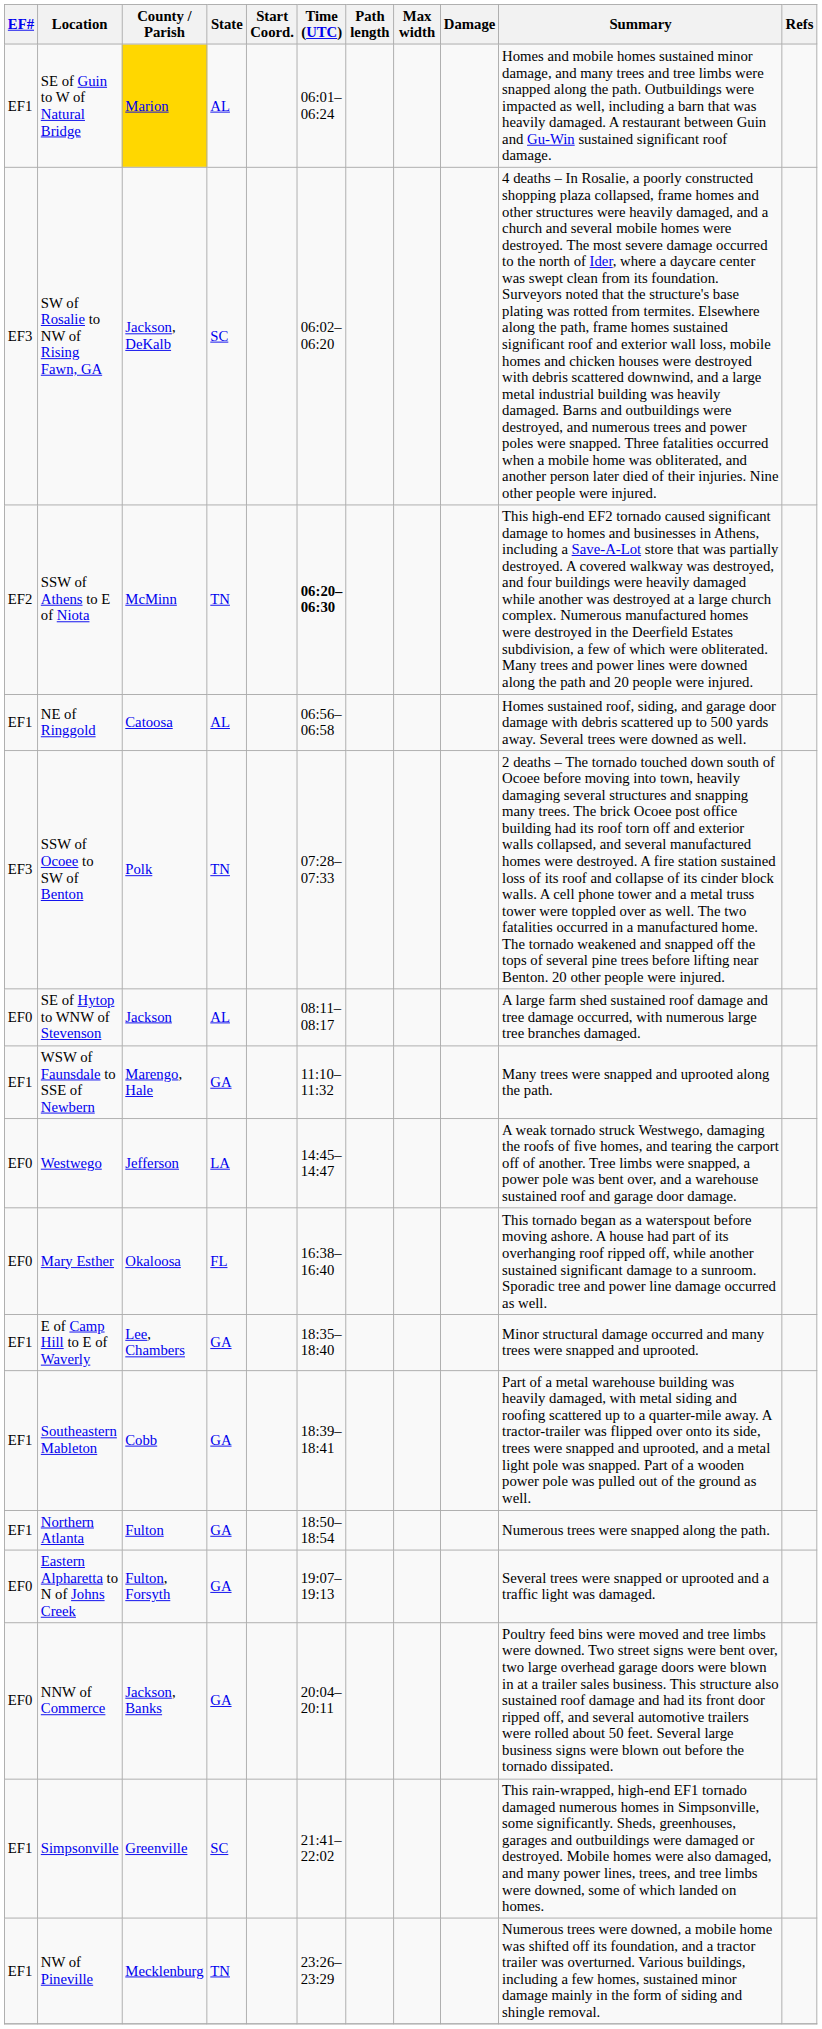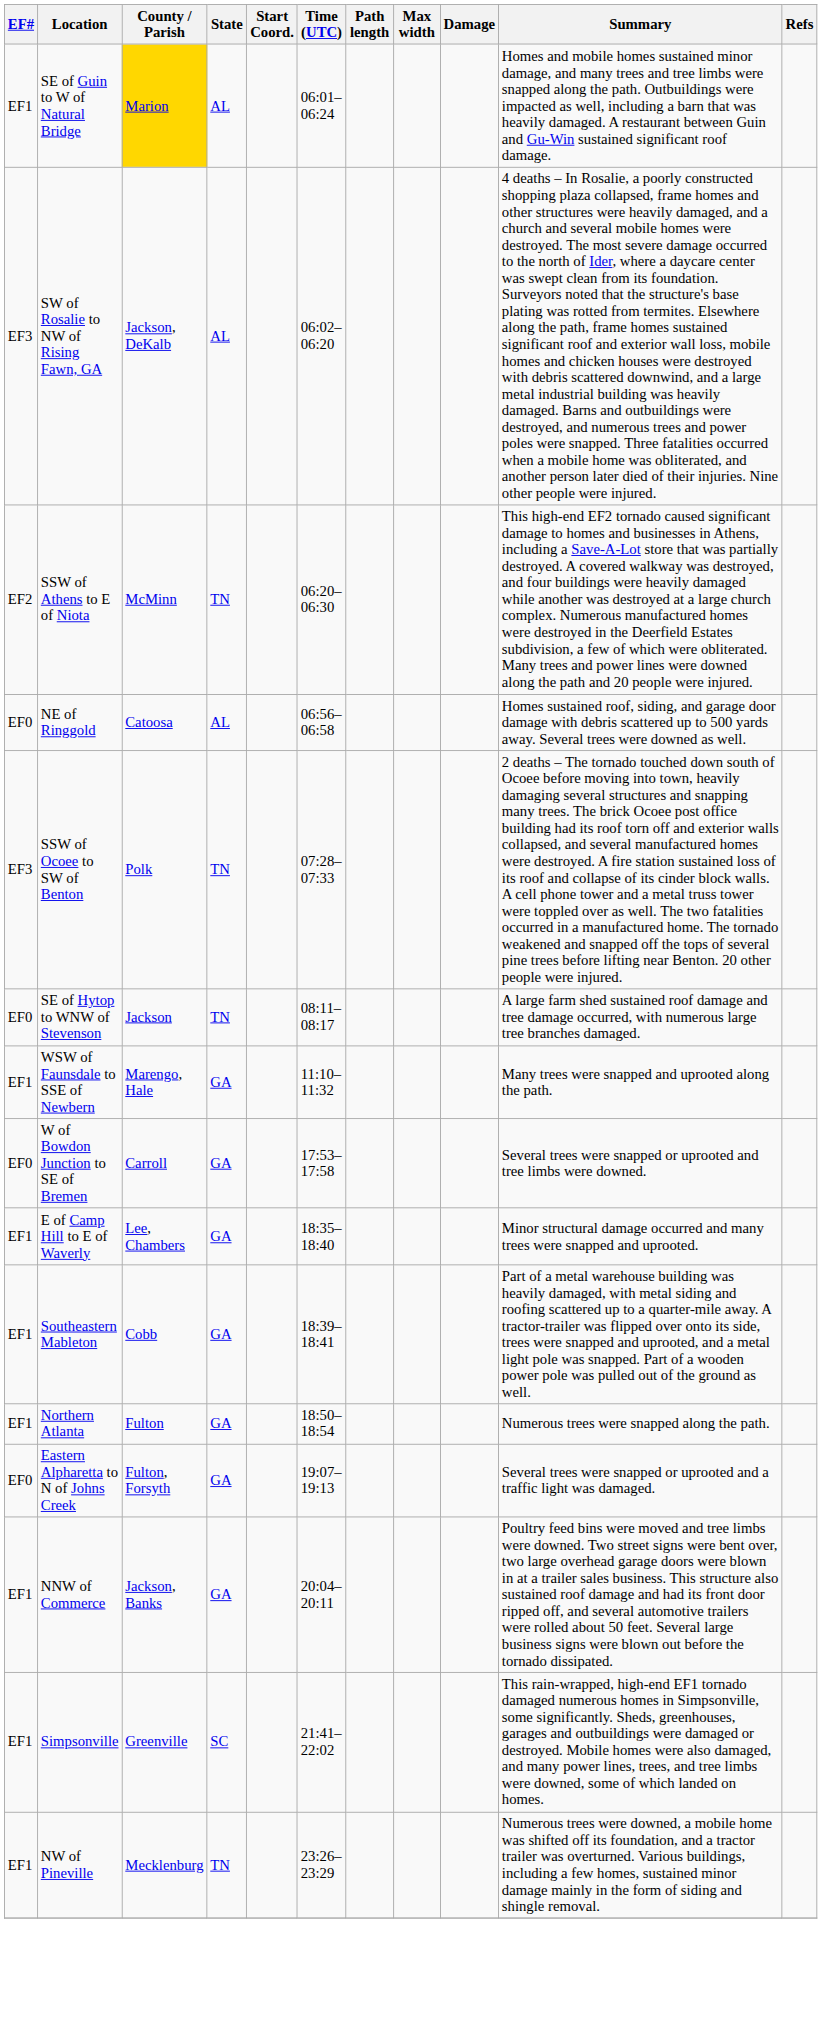SW of Rosalie to NW of Rising Fawn, GA | State: SC -> AL
SSW of Athens to E of Niota | Time (UTC): bold -> normal
NE of Ringgold | EF#: EF1 -> EF0
SE of Hytop to WNW of Stevenson | State: AL -> TN
- row: EF0 | Westwego | Jefferson | LA | 14:45–14:47 | A weak tornado struck Westwego, damaging the roofs of five homes, and tearing the carport off of another. Tree limbs were snapped, a power pole was bent over, and a warehouse sustained roof and garage door damage.
- row: EF0 | Mary Esther | Okaloosa | FL | 16:38–16:40 | This tornado began as a waterspout before moving ashore. A house had part of its overhanging roof ripped off, while another sustained significant damage to a sunroom. Sporadic tree and power line damage occurred as well.
+ row: EF0 | W of Bowdon Junction to SE of Bremen | Carroll | GA | 17:53–17:58 | Several trees were snapped or uprooted and tree limbs were downed.
NNW of Commerce | EF#: EF0 -> EF1
